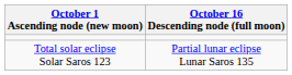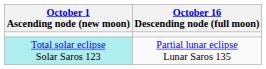row 3 | October 1 Ascending node (new moon): no background -> paleturquoise background
